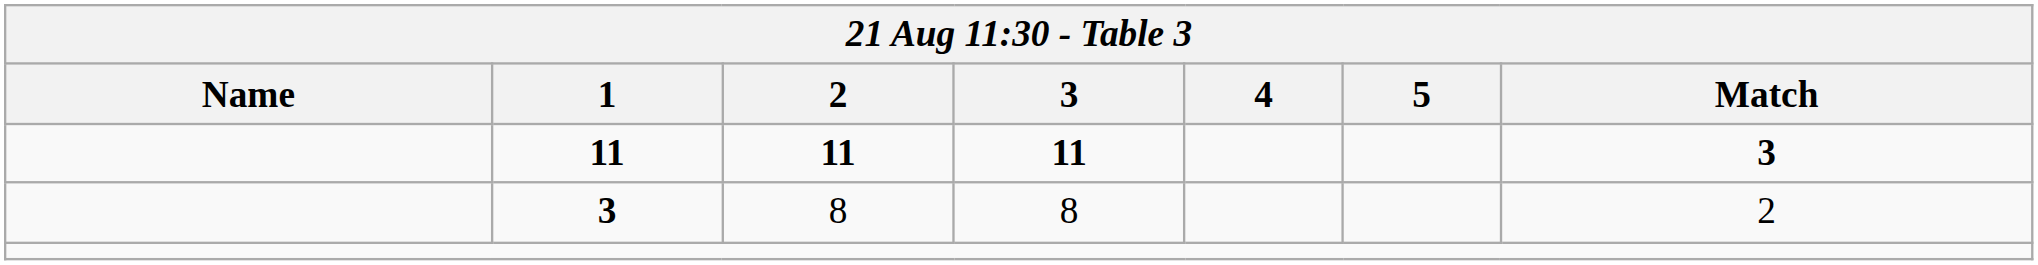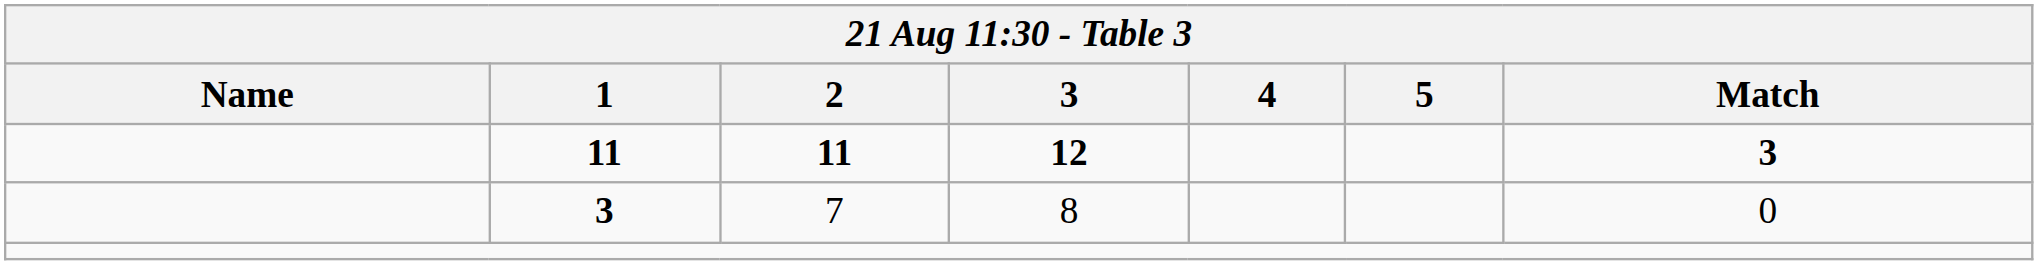row 3 | 3: 11 -> 12
row 4 | 2: 8 -> 7
row 4 | Match: 2 -> 0
